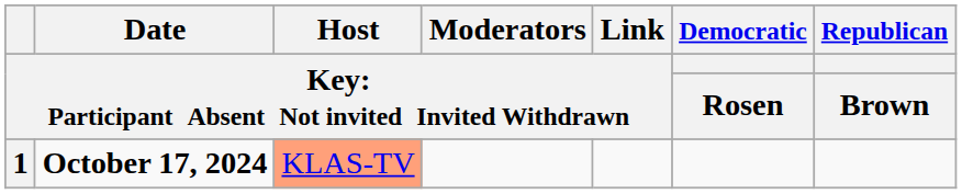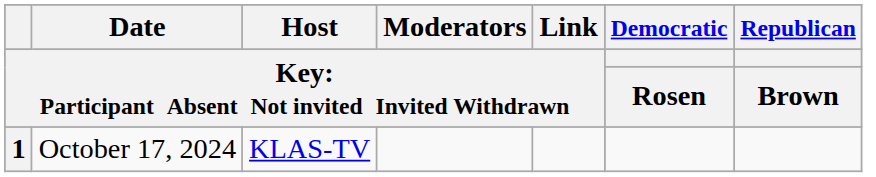1 | column 2: bold -> normal
1 | column 3: lightsalmon background -> no background
